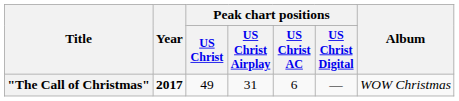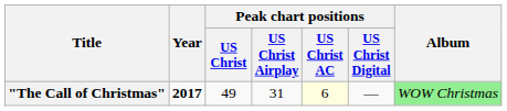"The Call of Christmas" | Peak chart positions / US Christ AC: no background -> lightyellow background
"The Call of Christmas" | Album: no background -> lightgreen background
